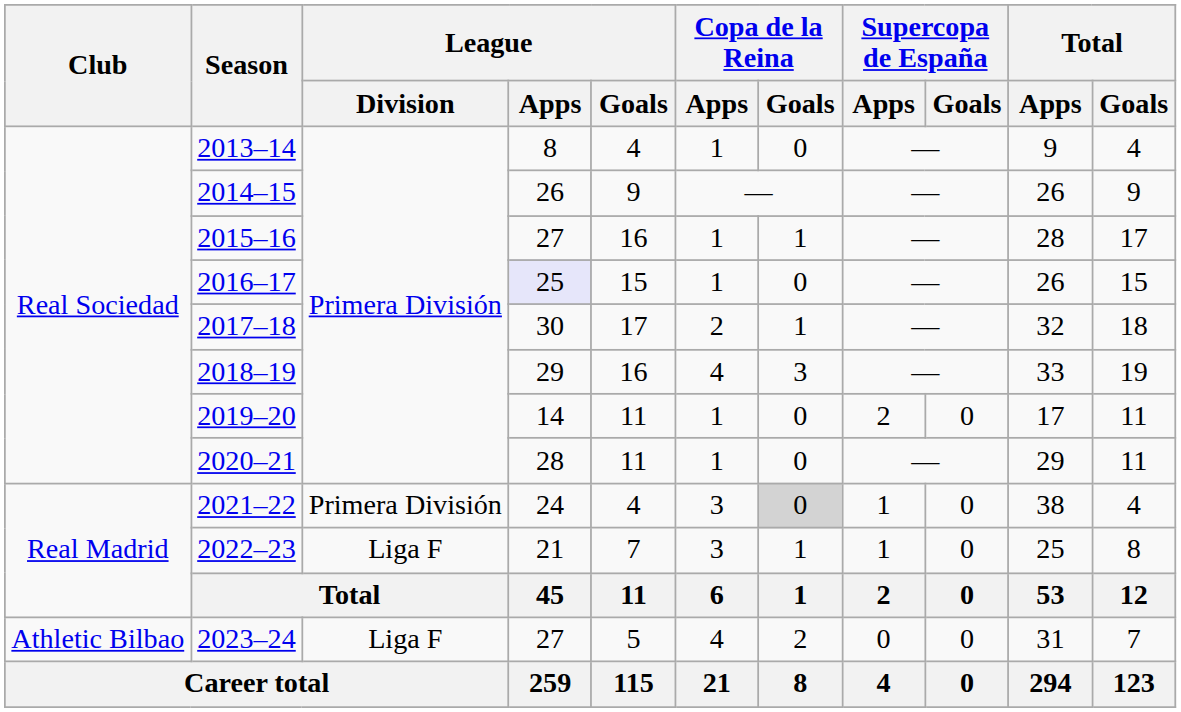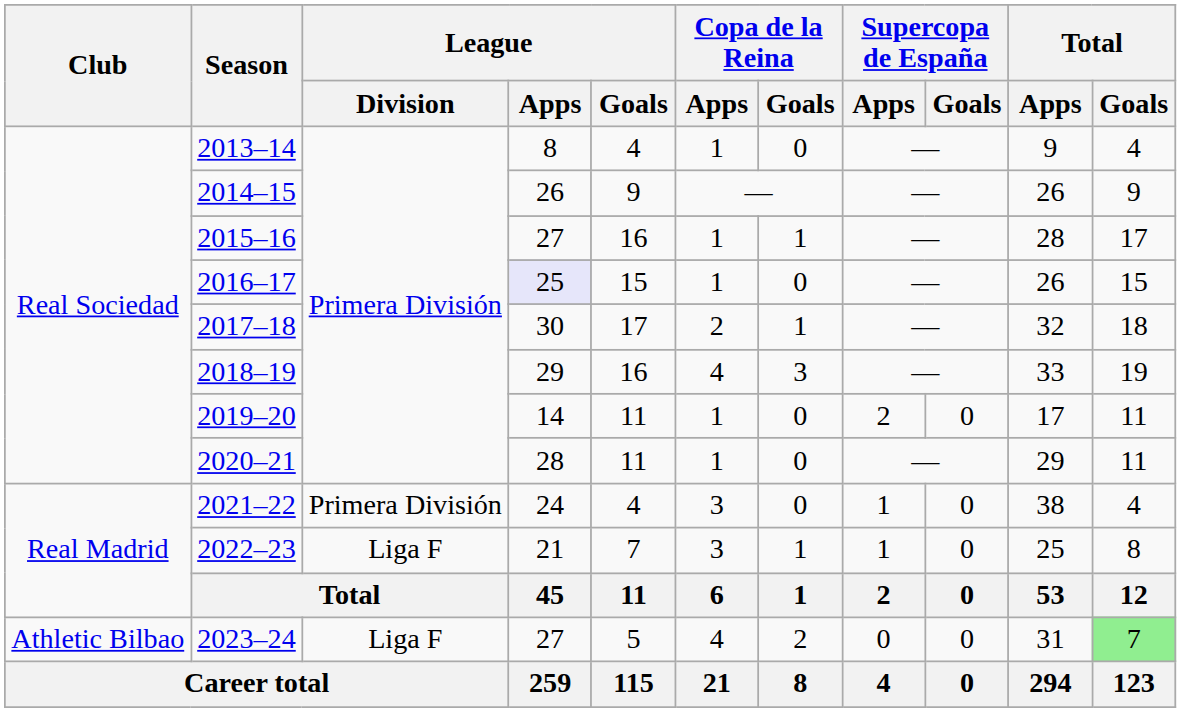2021–22 | Copa de la Reina / Goals: lightgrey background -> no background
2023–24 | Total / Goals: no background -> lightgreen background
